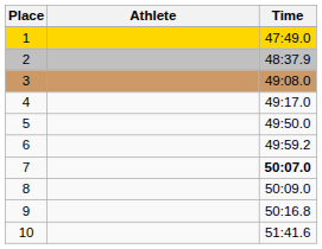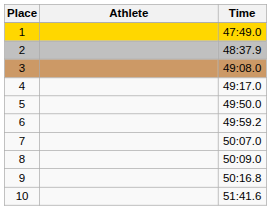7 | Time: bold -> normal
